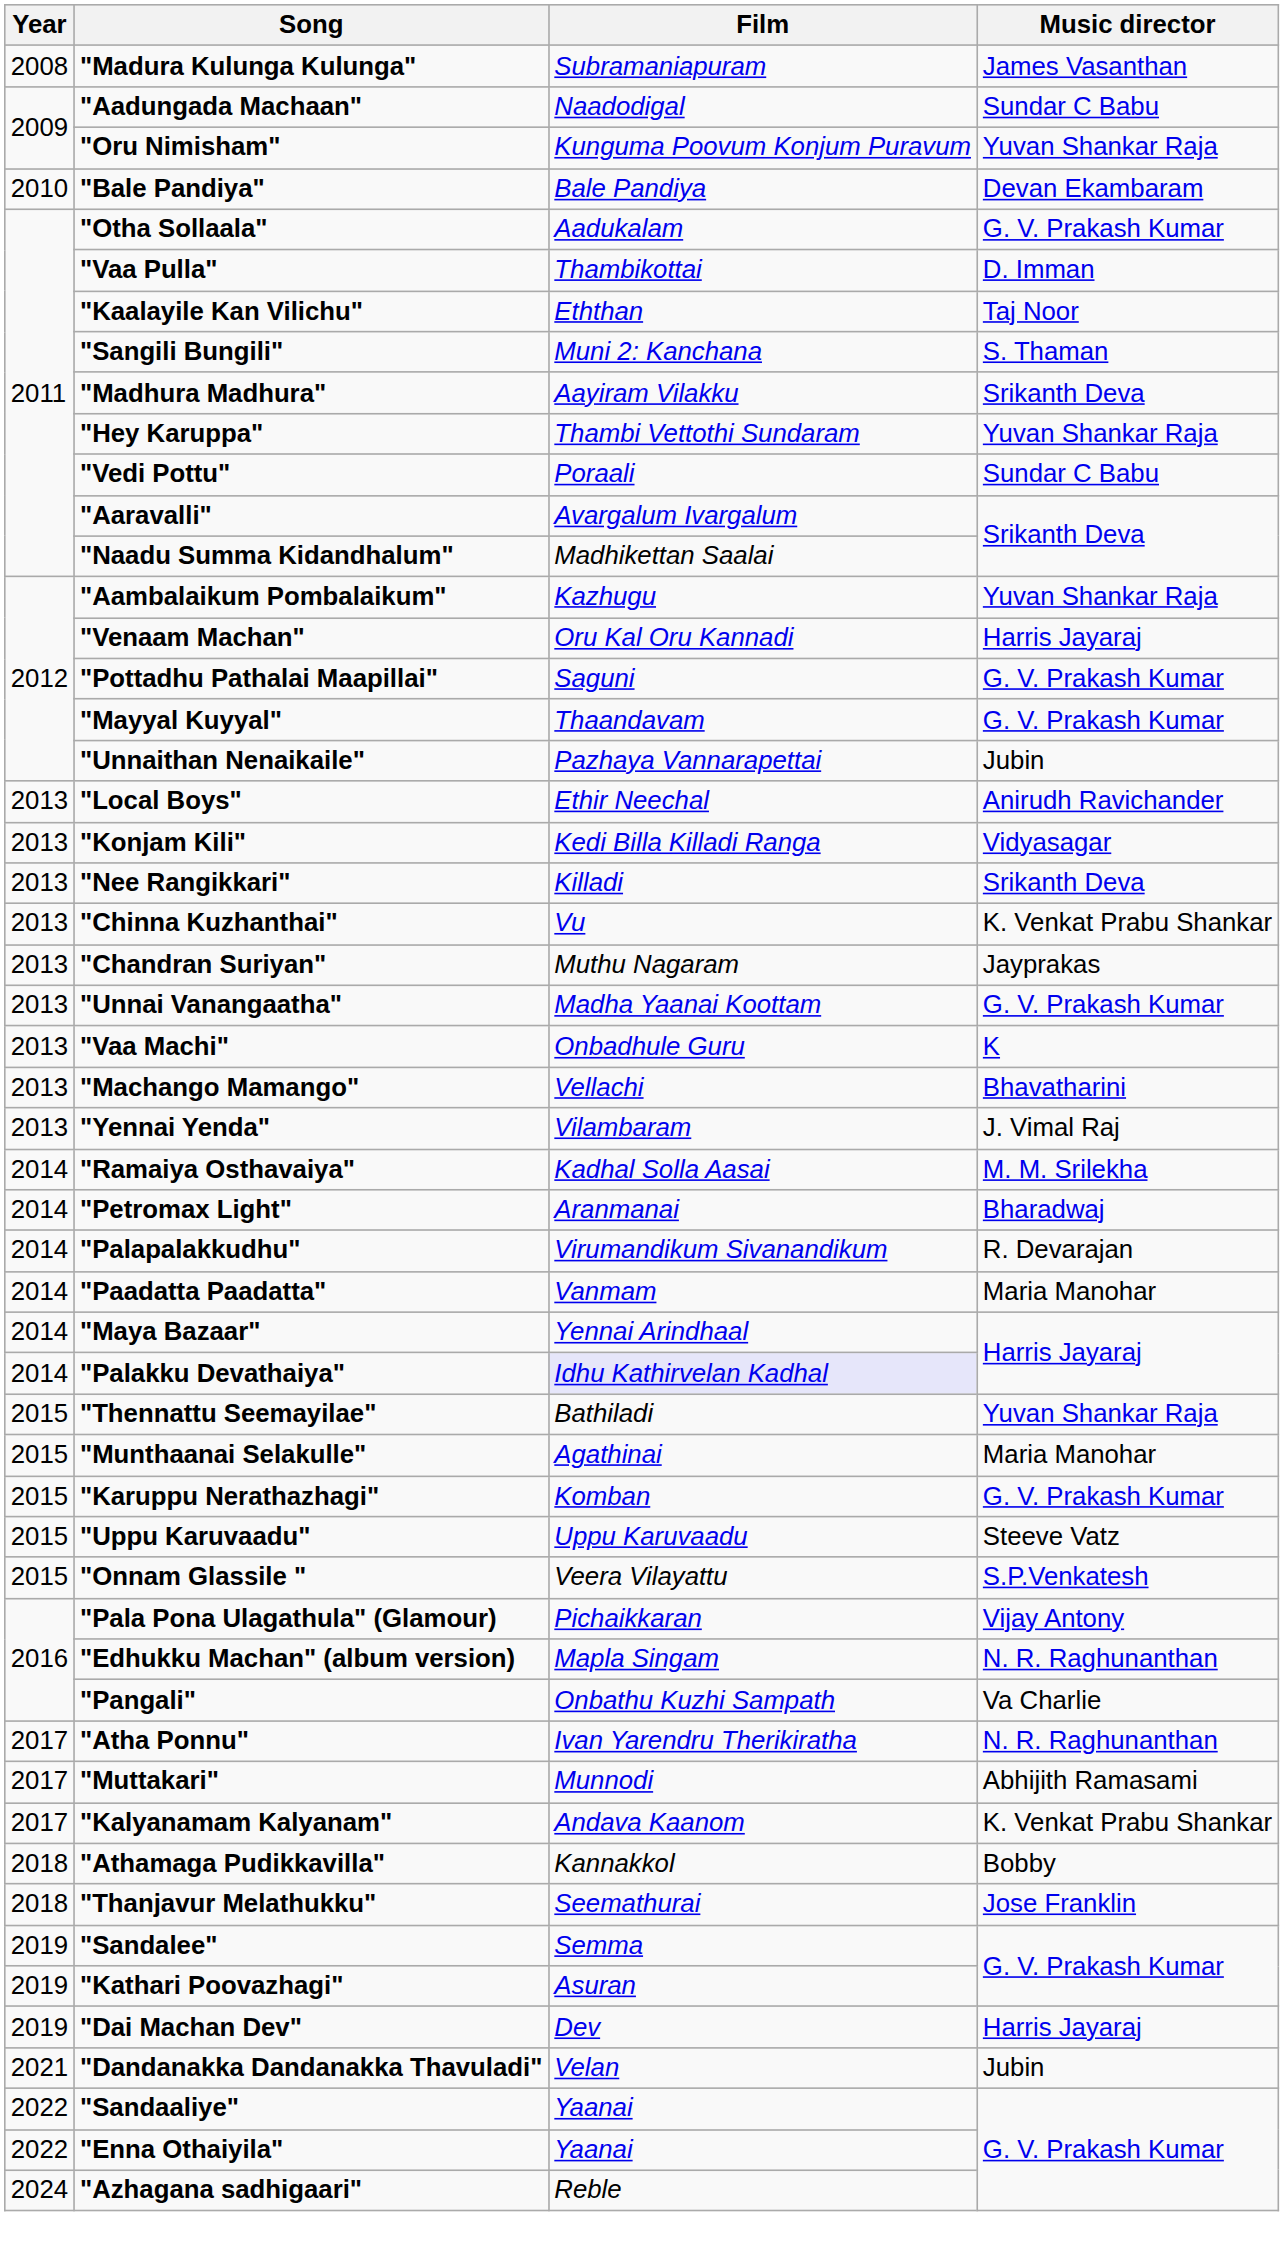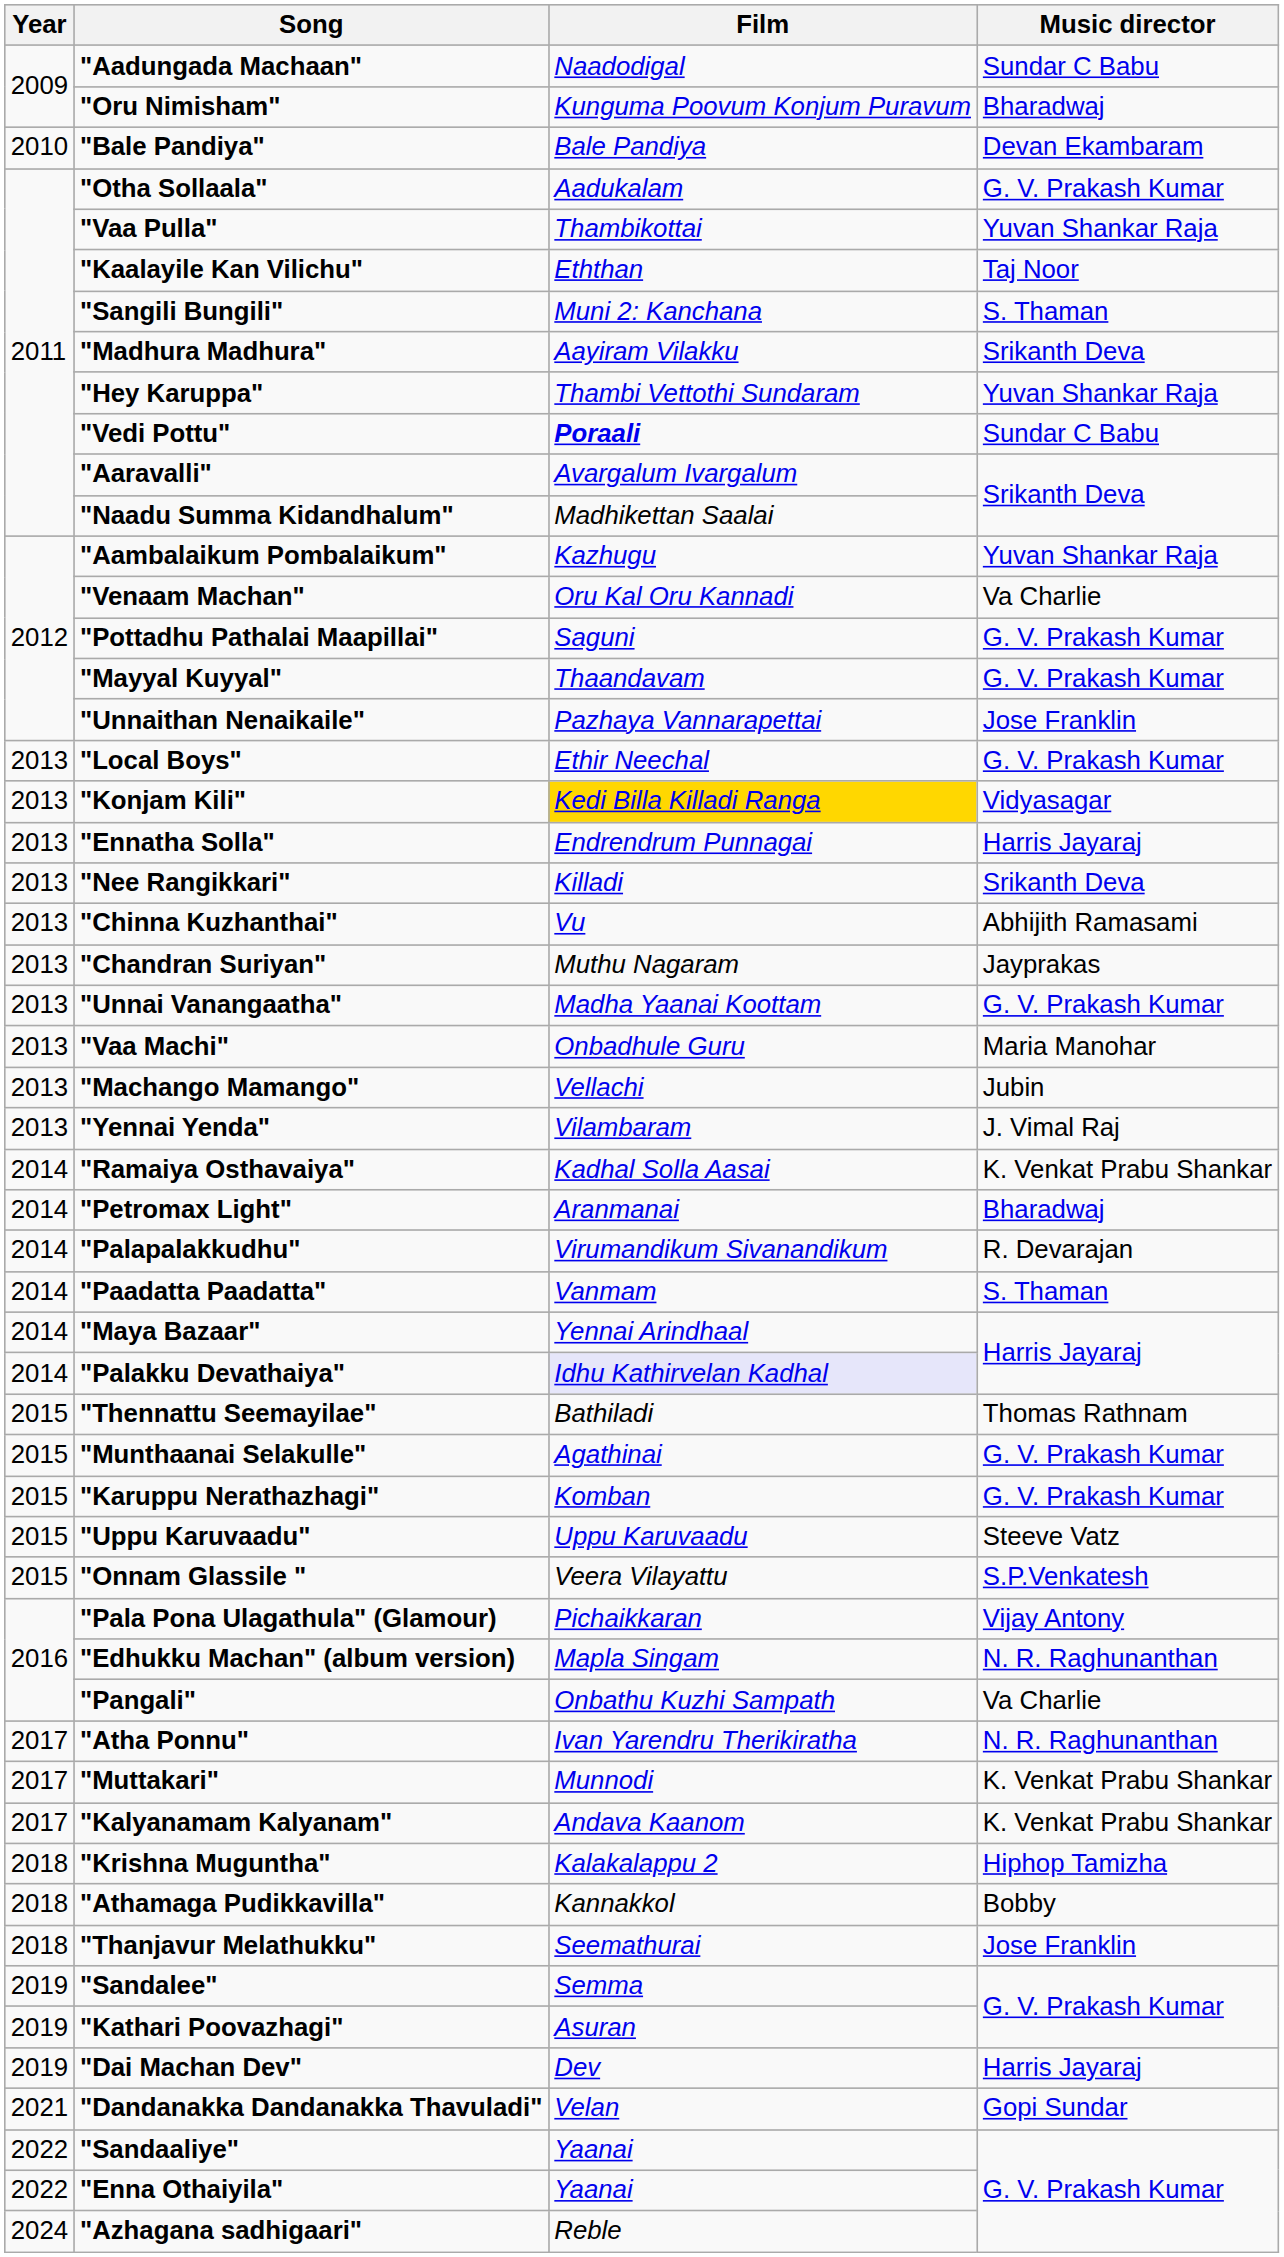- row: 2008 | "Madura Kulunga Kulunga" | Subramaniapuram | James Vasanthan
"Oru Nimisham" | Music director: Yuvan Shankar Raja -> Bharadwaj
"Vaa Pulla" | Music director: D. Imman -> Yuvan Shankar Raja
"Vedi Pottu" | Film: normal -> bold
"Venaam Machan" | Music director: Harris Jayaraj -> Va Charlie
"Unnaithan Nenaikaile" | Music director: Jubin -> Jose Franklin
"Local Boys" | Music director: Anirudh Ravichander -> G. V. Prakash Kumar
"Konjam Kili" | Film: no background -> gold background
+ row: 2013 | "Ennatha Solla" | Endrendrum Punnagai | Harris Jayaraj
"Chinna Kuzhanthai" | Music director: K. Venkat Prabu Shankar -> Abhijith Ramasami
"Vaa Machi" | Music director: K -> Maria Manohar
"Machango Mamango" | Music director: Bhavatharini -> Jubin
"Ramaiya Osthavaiya" | Music director: M. M. Srilekha -> K. Venkat Prabu Shankar
"Paadatta Paadatta" | Music director: Maria Manohar -> S. Thaman
"Thennattu Seemayilae" | Music director: Yuvan Shankar Raja -> Thomas Rathnam
"Munthaanai Selakulle" | Music director: Maria Manohar -> G. V. Prakash Kumar
"Muttakari" | Music director: Abhijith Ramasami -> K. Venkat Prabu Shankar
+ row: 2018 | "Krishna Muguntha" | Kalakalappu 2 | Hiphop Tamizha
"Dandanakka Dandanakka Thavuladi" | Music director: Jubin -> Gopi Sundar
